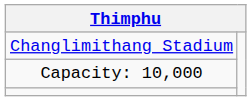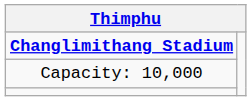Changlimithang Stadium | column 1: normal -> bold
